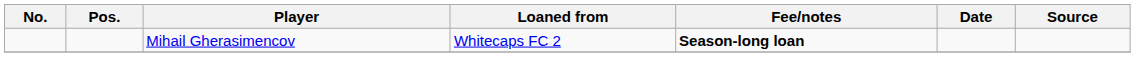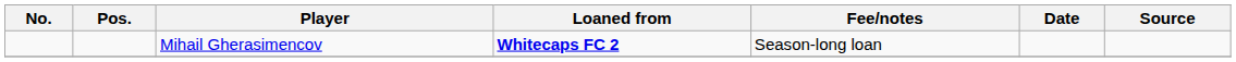Mihail Gherasimencov | Loaned from: normal -> bold
Mihail Gherasimencov | Fee/notes: bold -> normal
